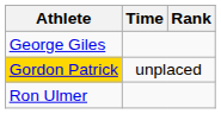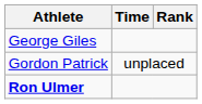Gordon Patrick | Athlete: gold background -> no background
Ron Ulmer | Athlete: normal -> bold
